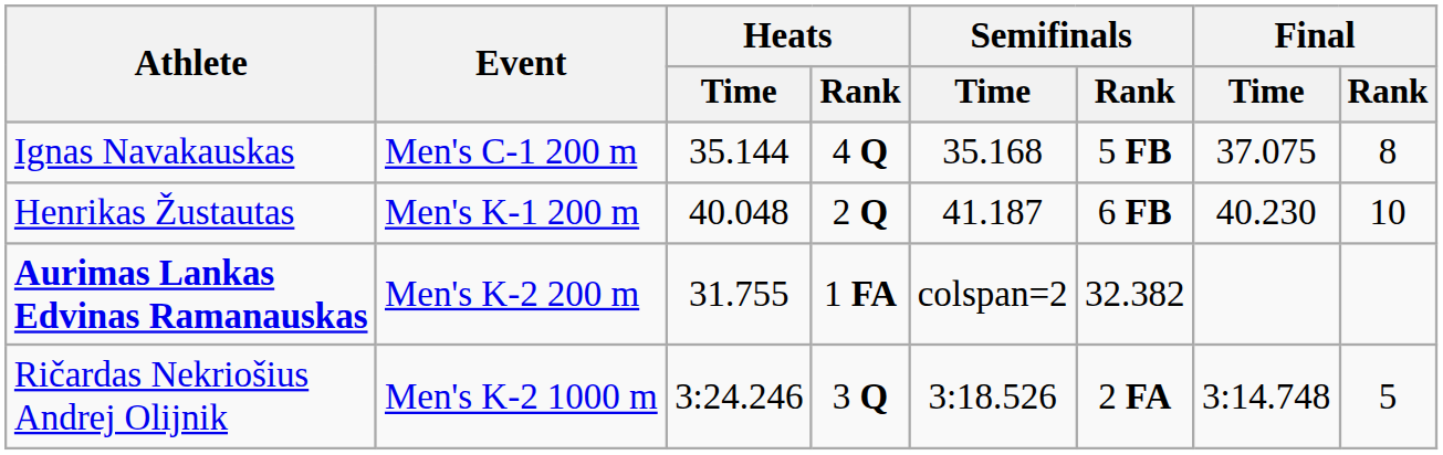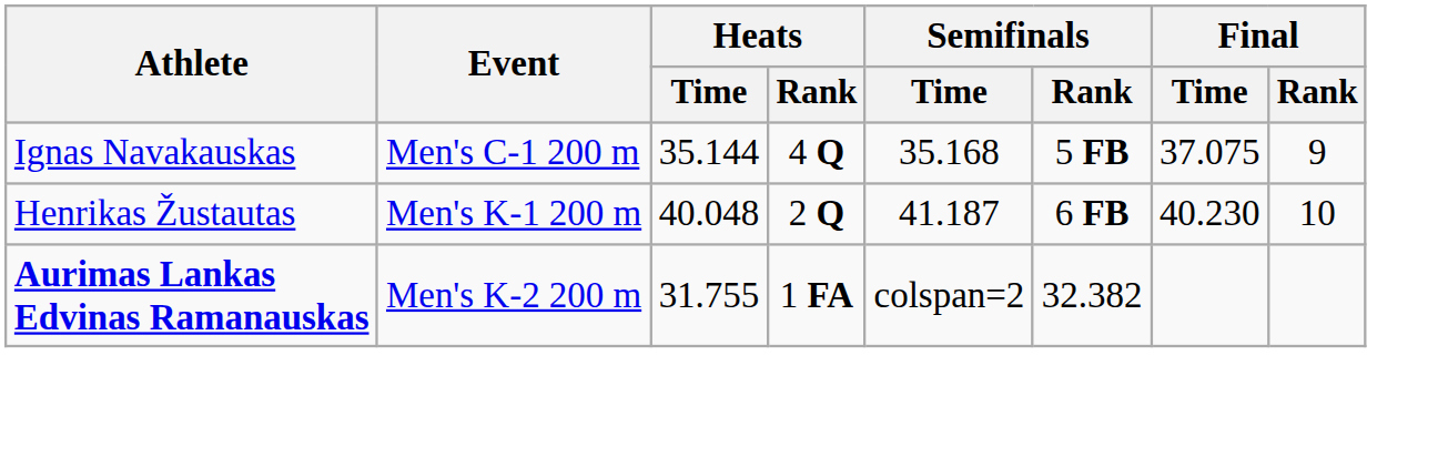Ignas Navakauskas | Final / Rank: 8 -> 9
- row: Ričardas Nekriošius Andrej Olijnik | Men's K-2 1000 m | 3:24.246 | 3 Q | 3:18.526 | 2 FA | 3:14.748 | 5
